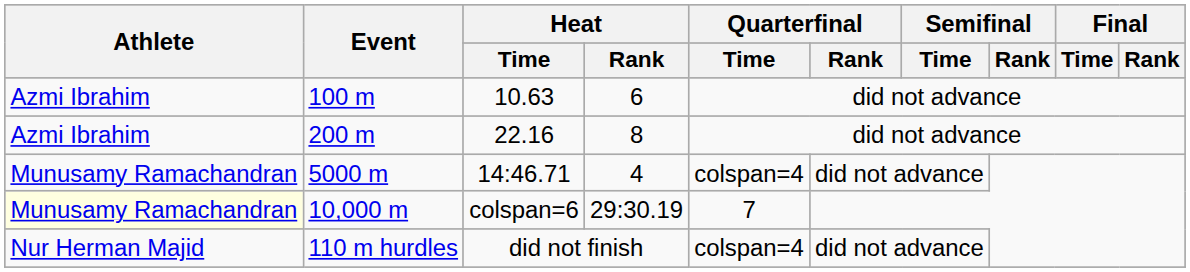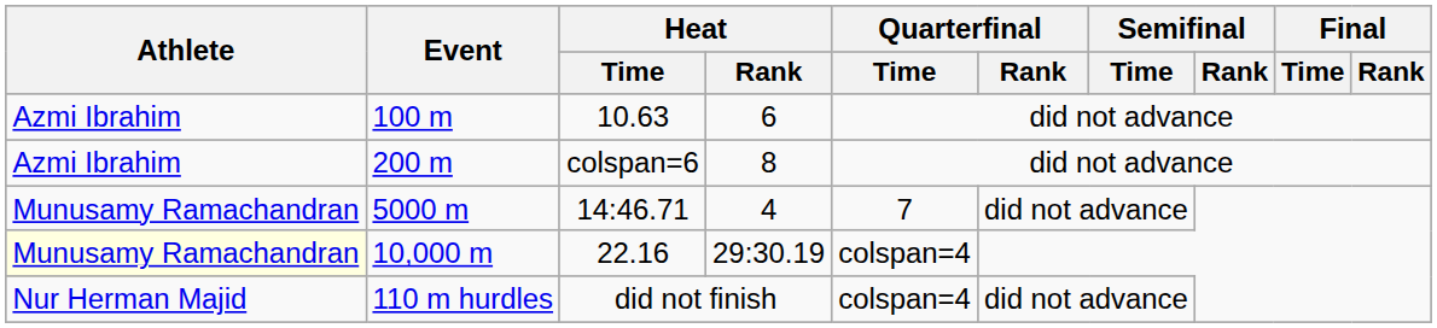200 m | Heat / Time: 22.16 -> colspan=6
5000 m | Quarterfinal / Time: colspan=4 -> 7
10,000 m | Heat / Time: colspan=6 -> 22.16
10,000 m | Quarterfinal / Time: 7 -> colspan=4
